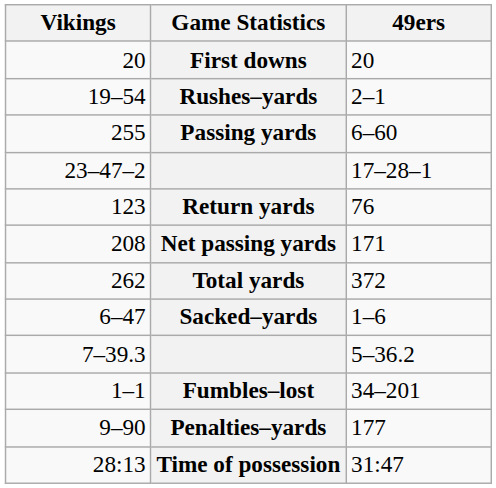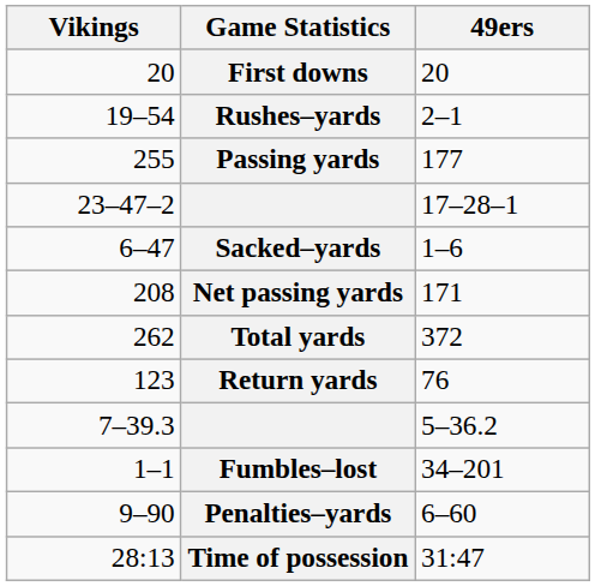Passing yards | 49ers: 6–60 -> 177
rows swapped: Sacked–yards <-> Return yards
Penalties–yards | 49ers: 177 -> 6–60
